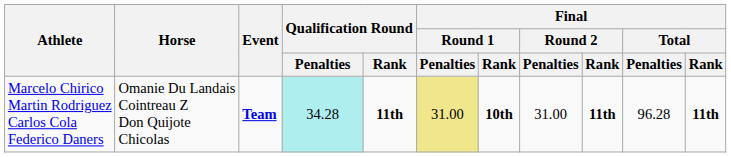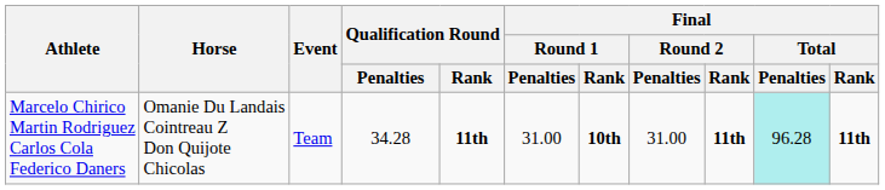Marcelo Chirico Martin Rodriguez Carlos Cola Federico Daners | Event: bold -> normal
Marcelo Chirico Martin Rodriguez Carlos Cola Federico Daners | Qualification Round / Penalties: paleturquoise background -> no background
Marcelo Chirico Martin Rodriguez Carlos Cola Federico Daners | Final / Round 1 / Penalties: khaki background -> no background
Marcelo Chirico Martin Rodriguez Carlos Cola Federico Daners | Final / Total / Penalties: no background -> paleturquoise background
